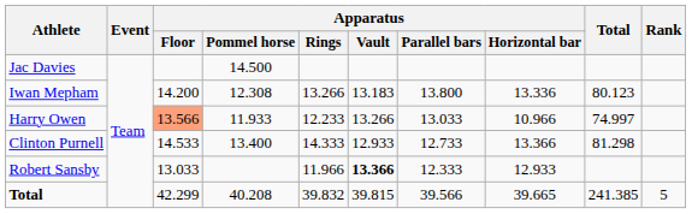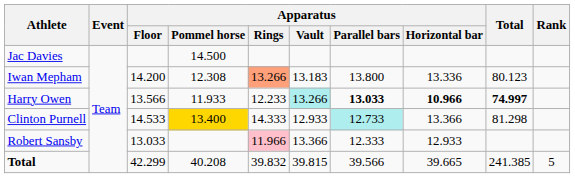Iwan Mepham | Apparatus / Rings: no background -> lightsalmon background
Harry Owen | Apparatus / Floor: lightsalmon background -> no background
Harry Owen | Apparatus / Vault: no background -> paleturquoise background
Harry Owen | Apparatus / Parallel bars: normal -> bold
Harry Owen | Apparatus / Horizontal bar: normal -> bold
Harry Owen | Total: normal -> bold
Clinton Purnell | Apparatus / Pommel horse: no background -> gold background
Clinton Purnell | Apparatus / Parallel bars: no background -> paleturquoise background
Robert Sansby | Apparatus / Rings: no background -> pink background
Robert Sansby | Apparatus / Vault: bold -> normal
